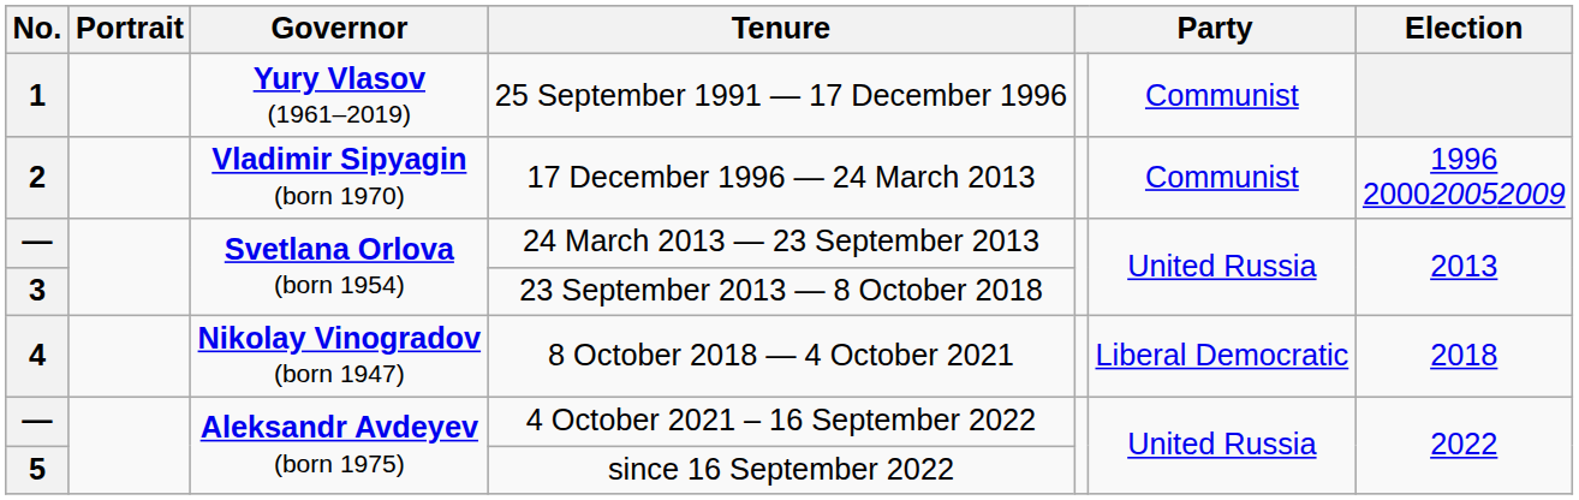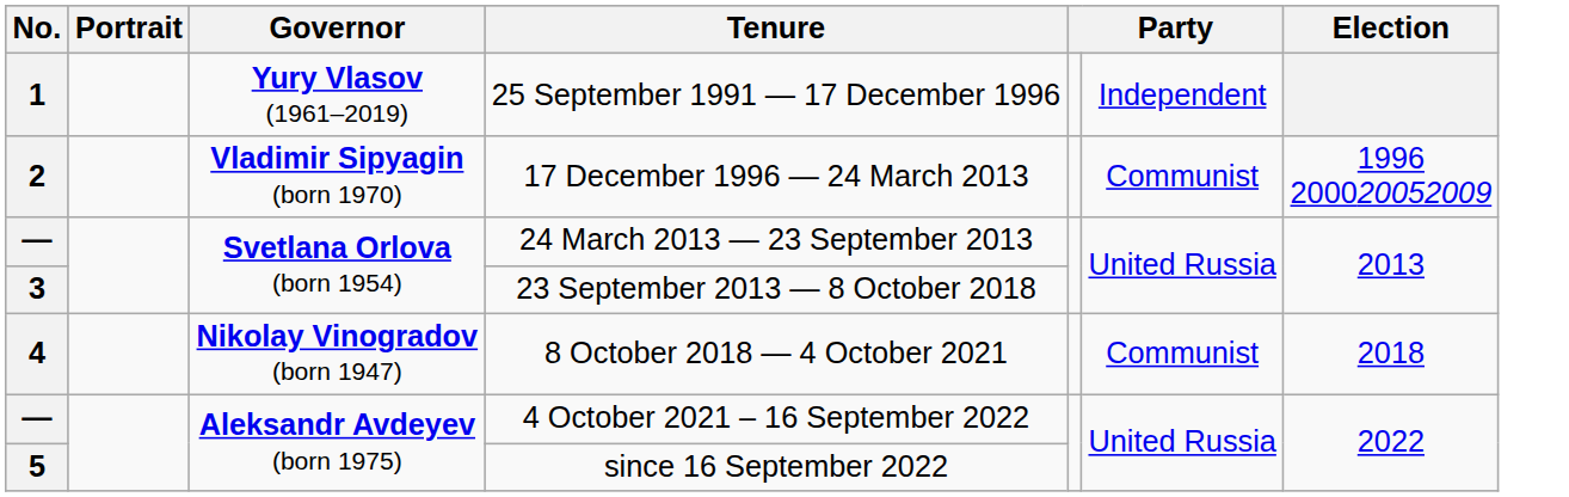25 September 1991 — 17 December 1996 | column 6: Communist -> Independent
8 October 2018 — 4 October 2021 | column 6: Liberal Democratic -> Communist
